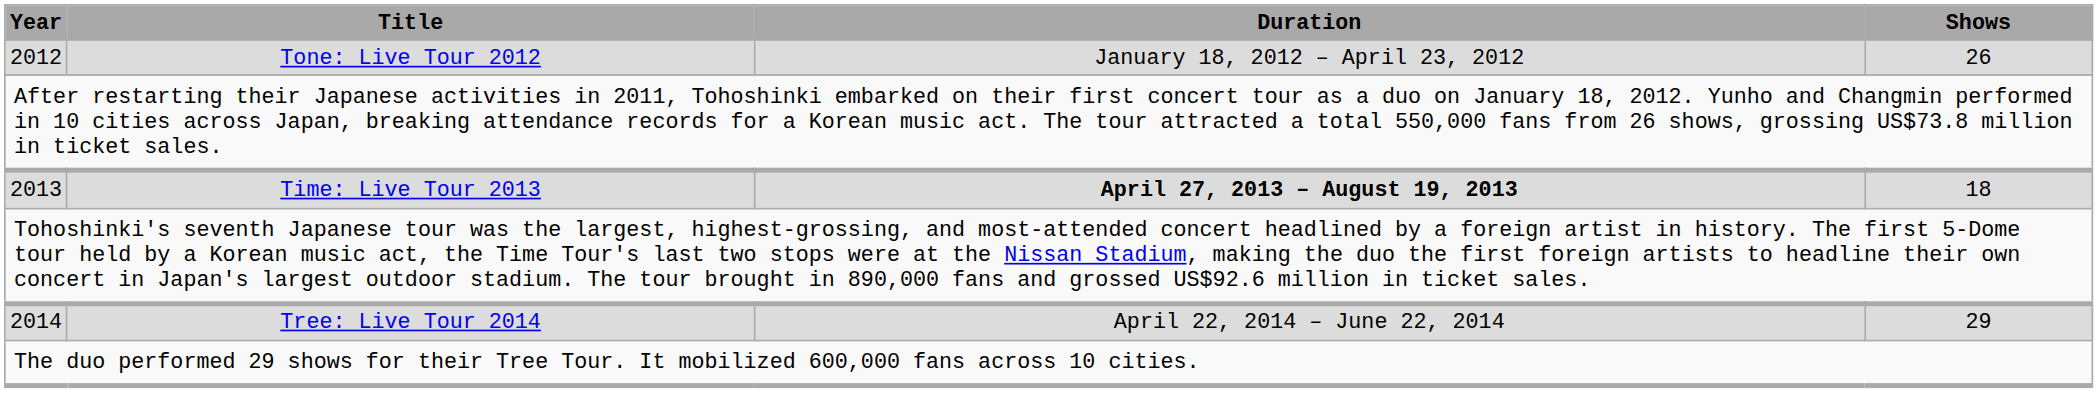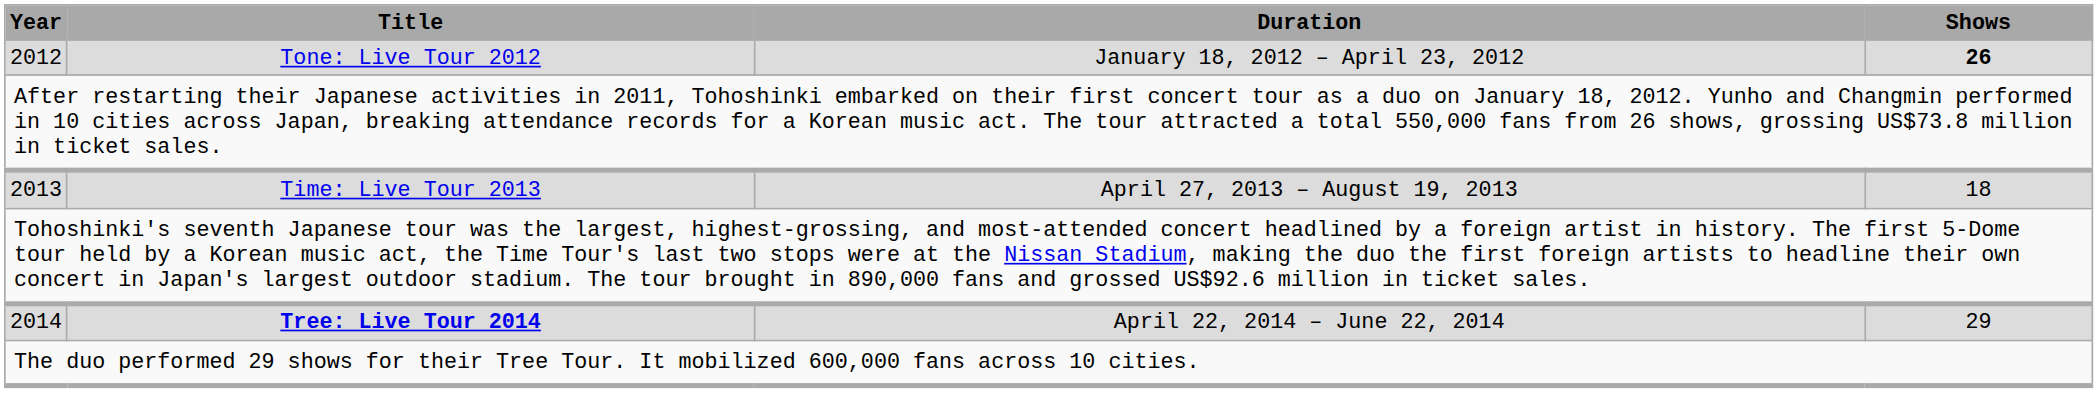2012 | Shows: normal -> bold
2013 | Duration: bold -> normal
2014 | Title: normal -> bold
